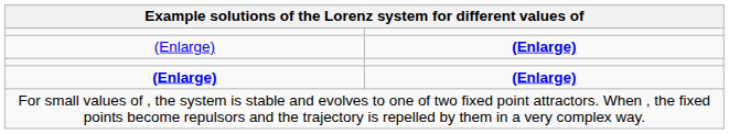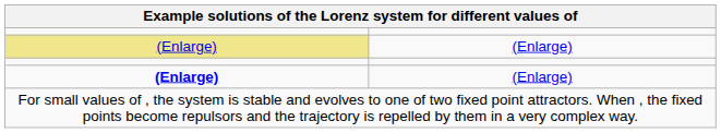row 3 | column 1: no background -> khaki background
row 3 | column 2: bold -> normal
row 5 | column 2: bold -> normal
